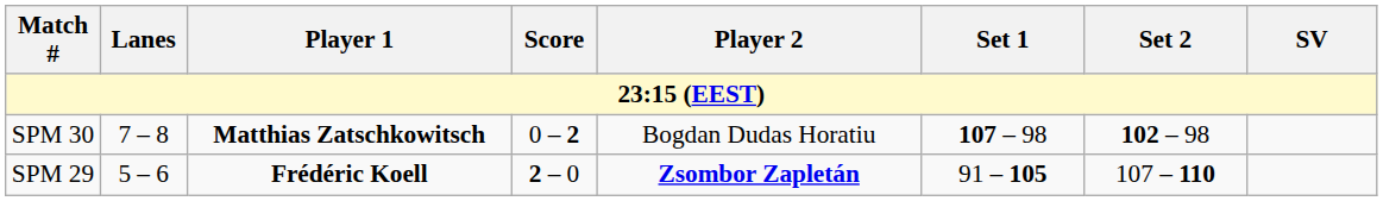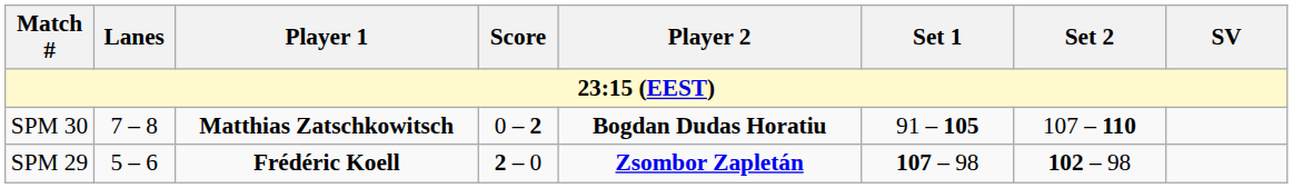SPM 30 | Player 2: normal -> bold
SPM 30 | Set 1: 107 – 98 -> 91 – 105
SPM 30 | Set 2: 102 – 98 -> 107 – 110
SPM 29 | Set 1: 91 – 105 -> 107 – 98
SPM 29 | Set 2: 107 – 110 -> 102 – 98
